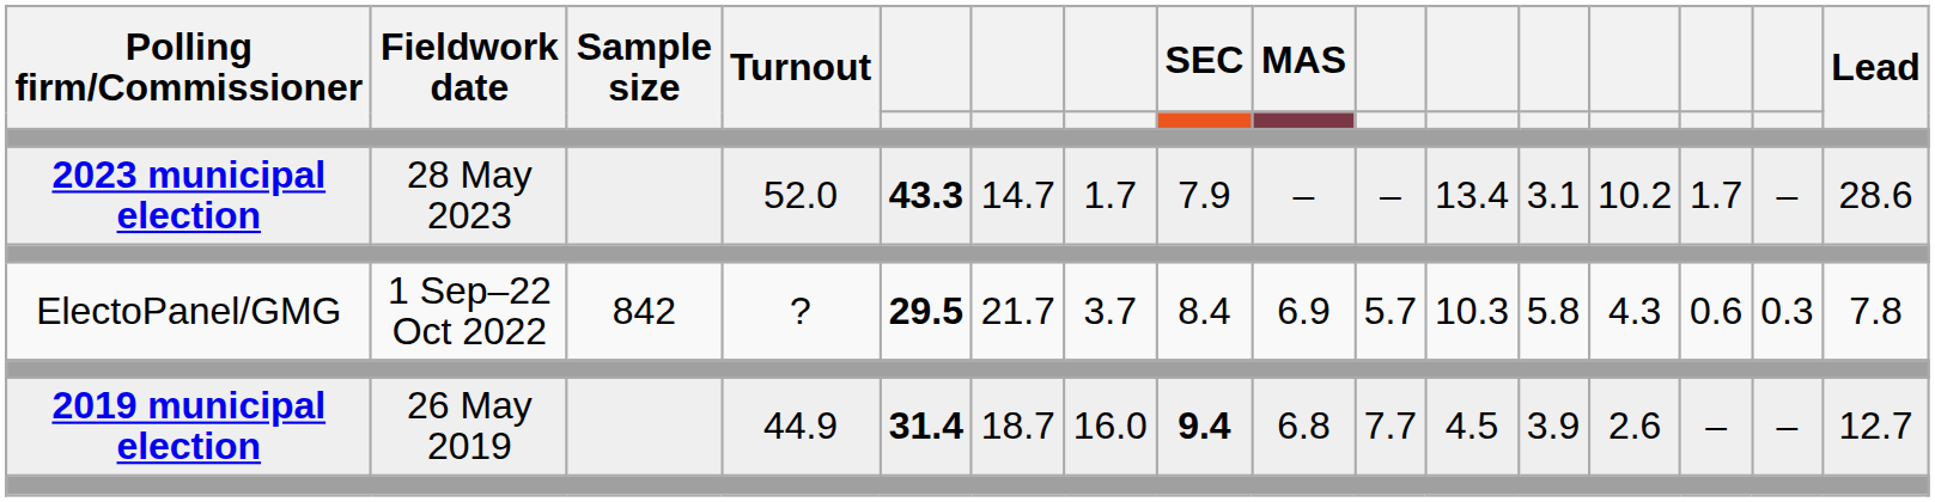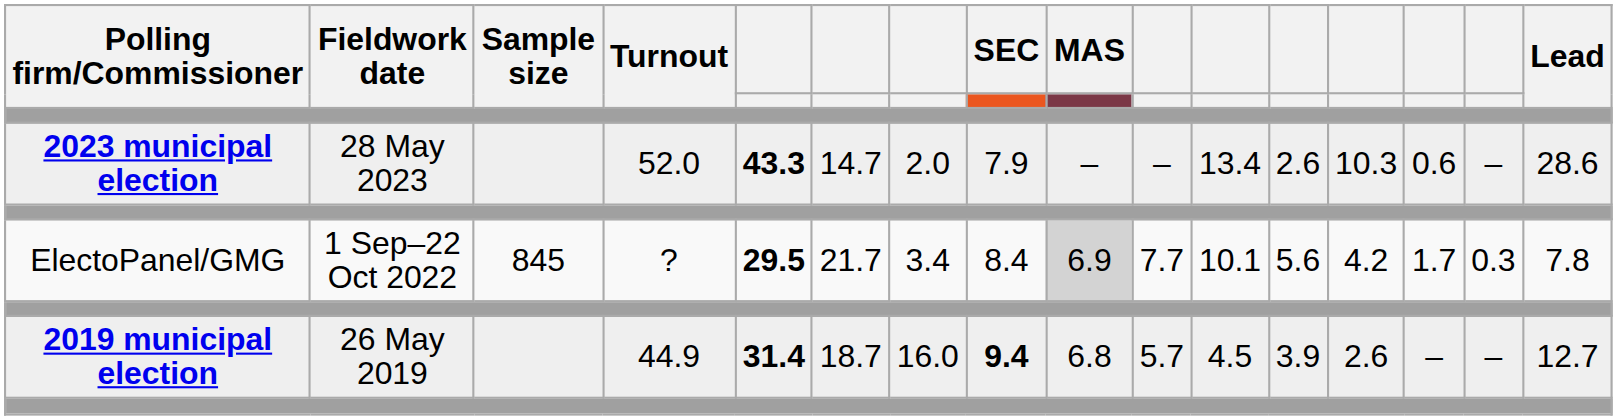2023 municipal election | column 7: 1.7 -> 2.0
2023 municipal election | column 12: 3.1 -> 2.6
2023 municipal election | column 13: 10.2 -> 10.3
2023 municipal election | column 14: 1.7 -> 0.6
ElectoPanel/GMG | Sample size: 842 -> 845
ElectoPanel/GMG | column 7: 3.7 -> 3.4
ElectoPanel/GMG | MAS: no background -> lightgrey background
ElectoPanel/GMG | column 10: 5.7 -> 7.7
ElectoPanel/GMG | column 11: 10.3 -> 10.1
ElectoPanel/GMG | column 12: 5.8 -> 5.6
ElectoPanel/GMG | column 13: 4.3 -> 4.2
ElectoPanel/GMG | column 14: 0.6 -> 1.7
2019 municipal election | column 10: 7.7 -> 5.7
